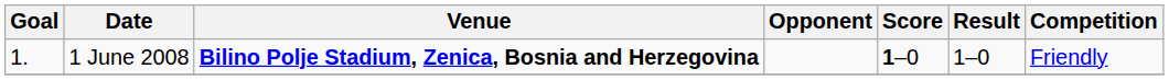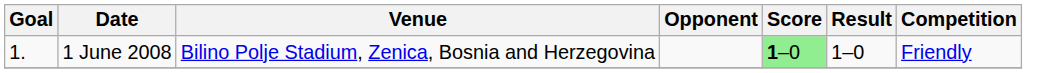1 June 2008 | Venue: bold -> normal
1 June 2008 | Score: no background -> lightgreen background
